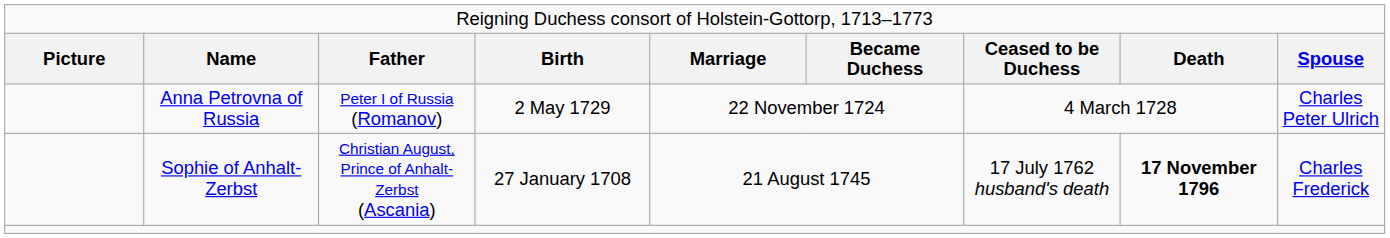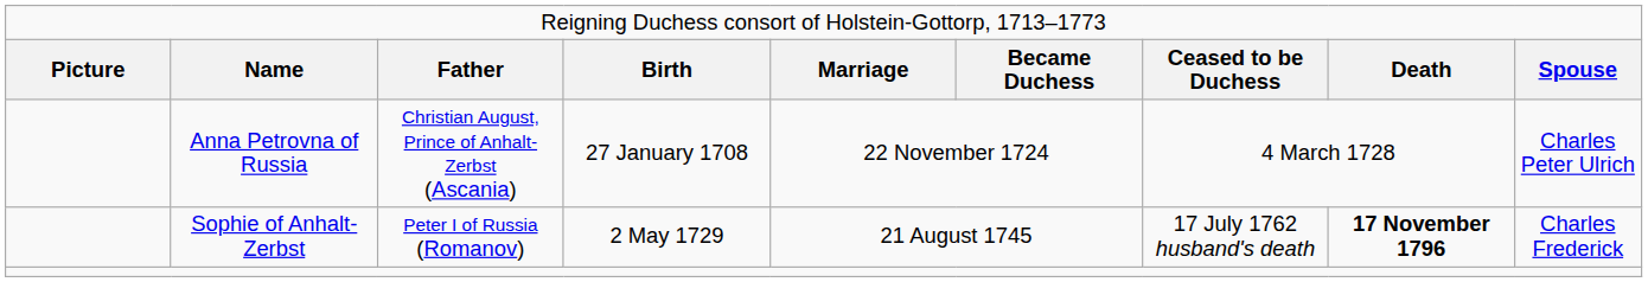Anna Petrovna of Russia | column 3: Peter I of Russia (Romanov) -> Christian August, Prince of Anhalt-Zerbst (Ascania)
Anna Petrovna of Russia | column 4: 2 May 1729 -> 27 January 1708
Sophie of Anhalt-Zerbst | column 3: Christian August, Prince of Anhalt-Zerbst (Ascania) -> Peter I of Russia (Romanov)
Sophie of Anhalt-Zerbst | column 4: 27 January 1708 -> 2 May 1729
